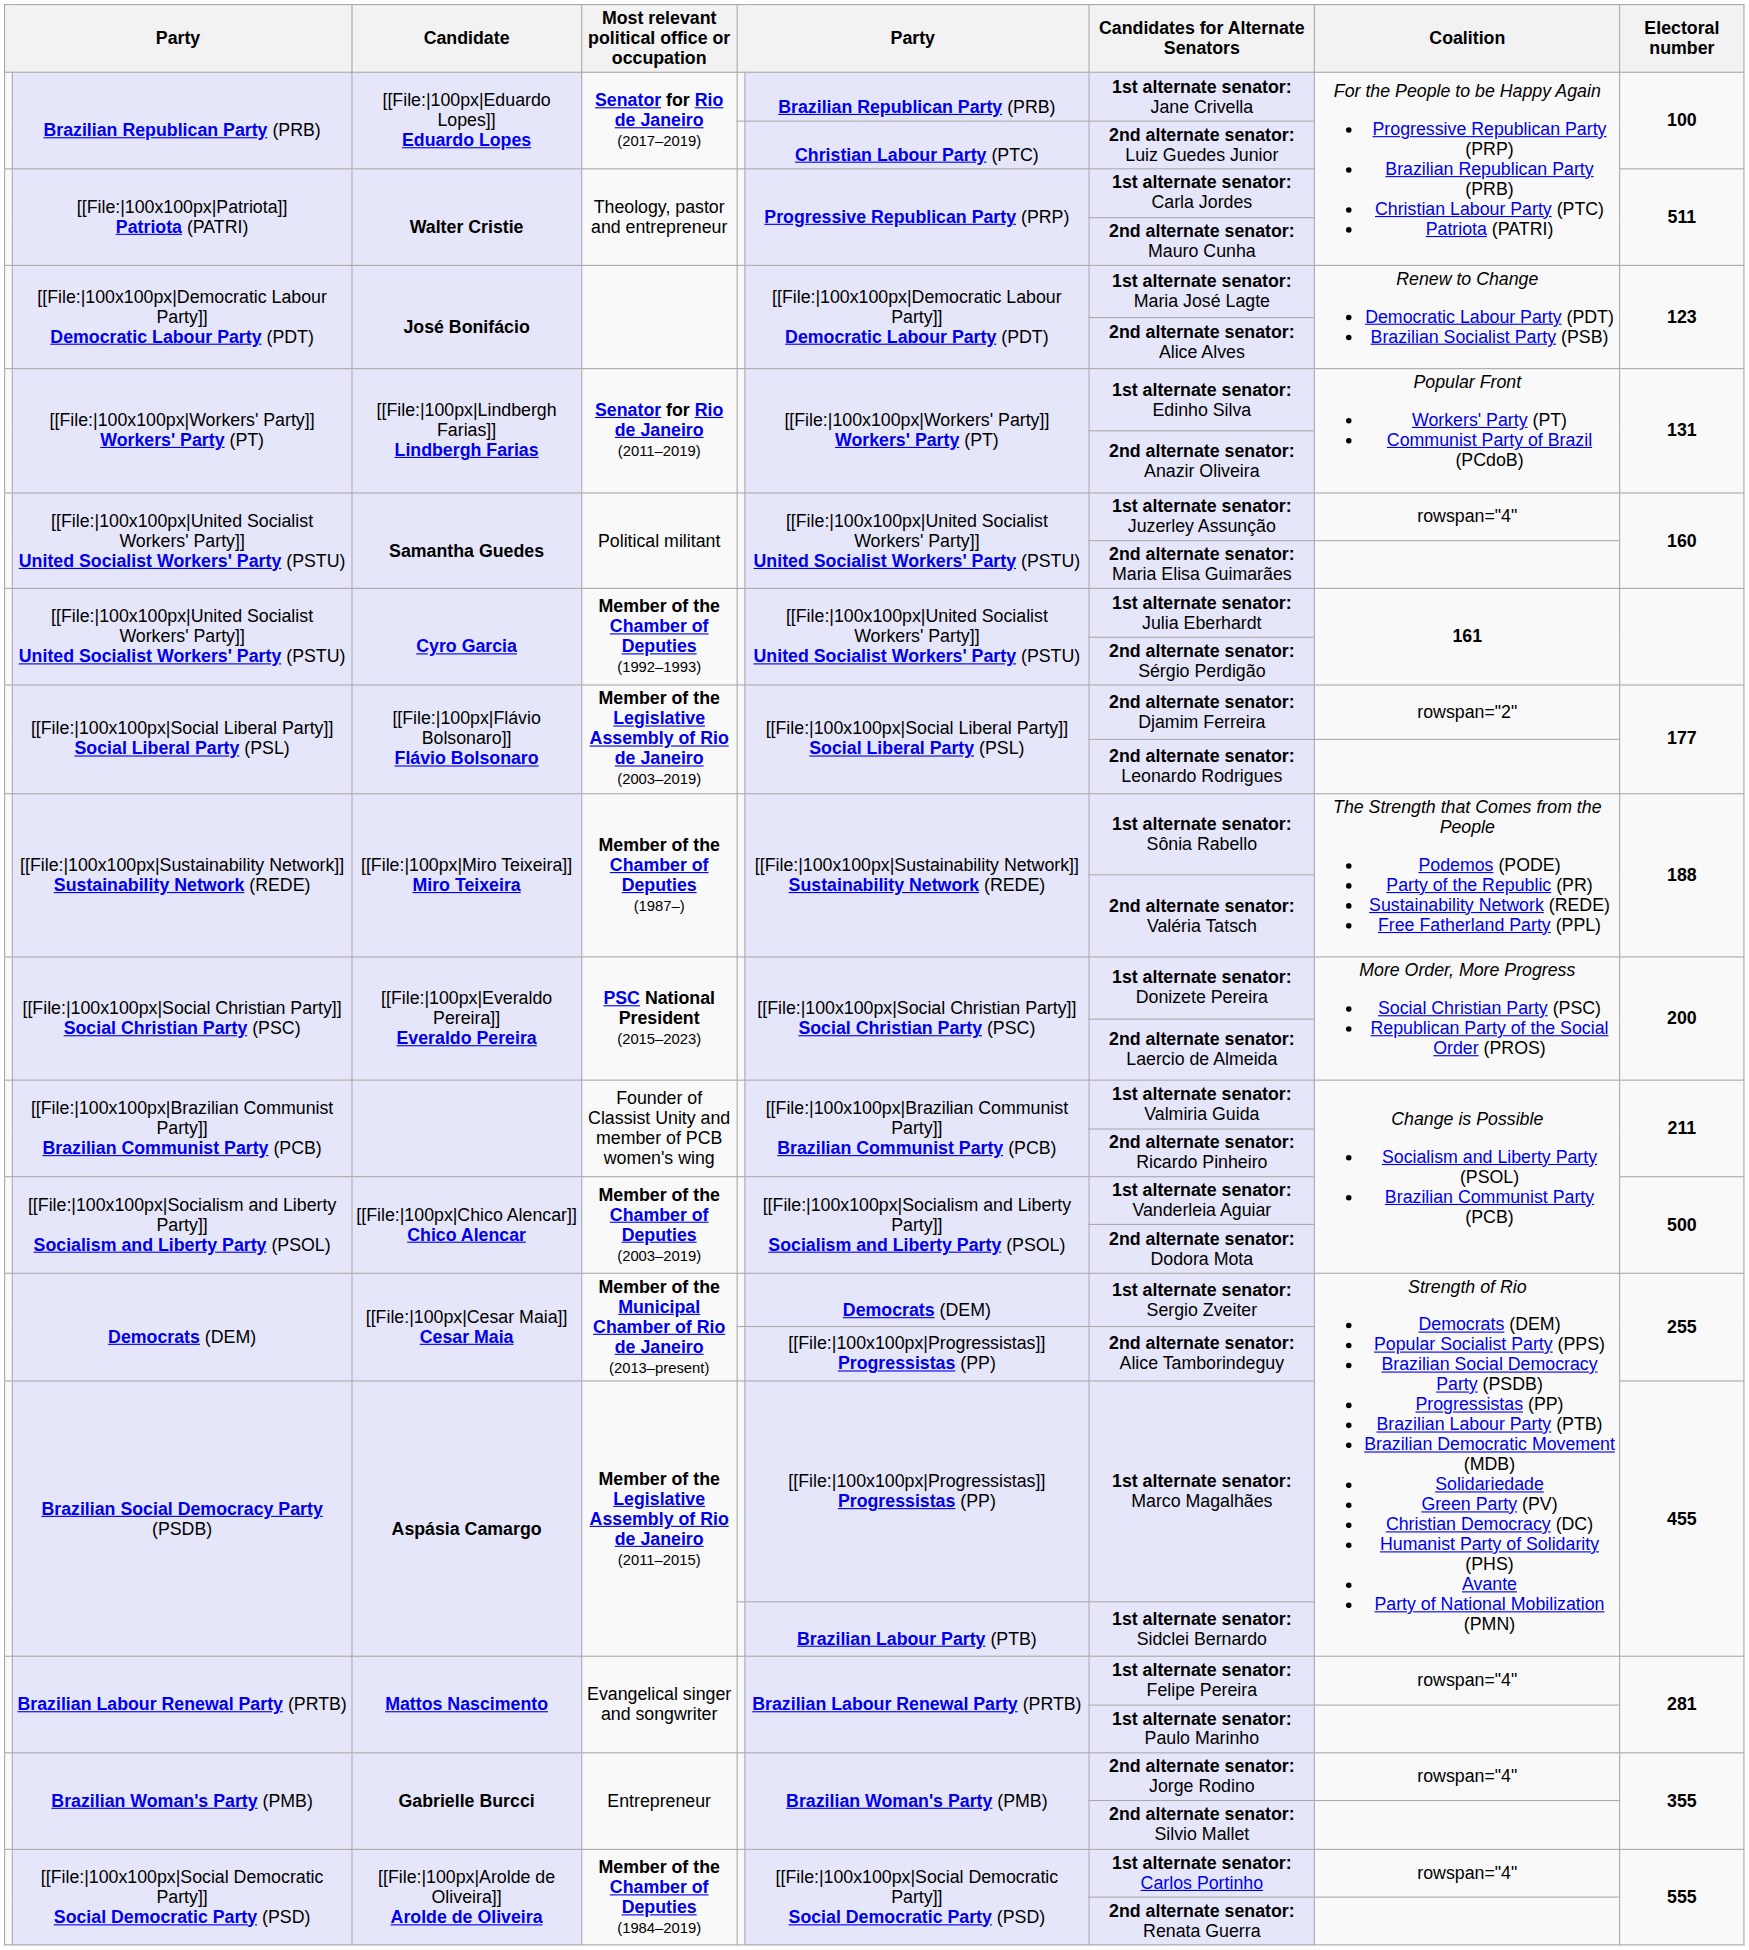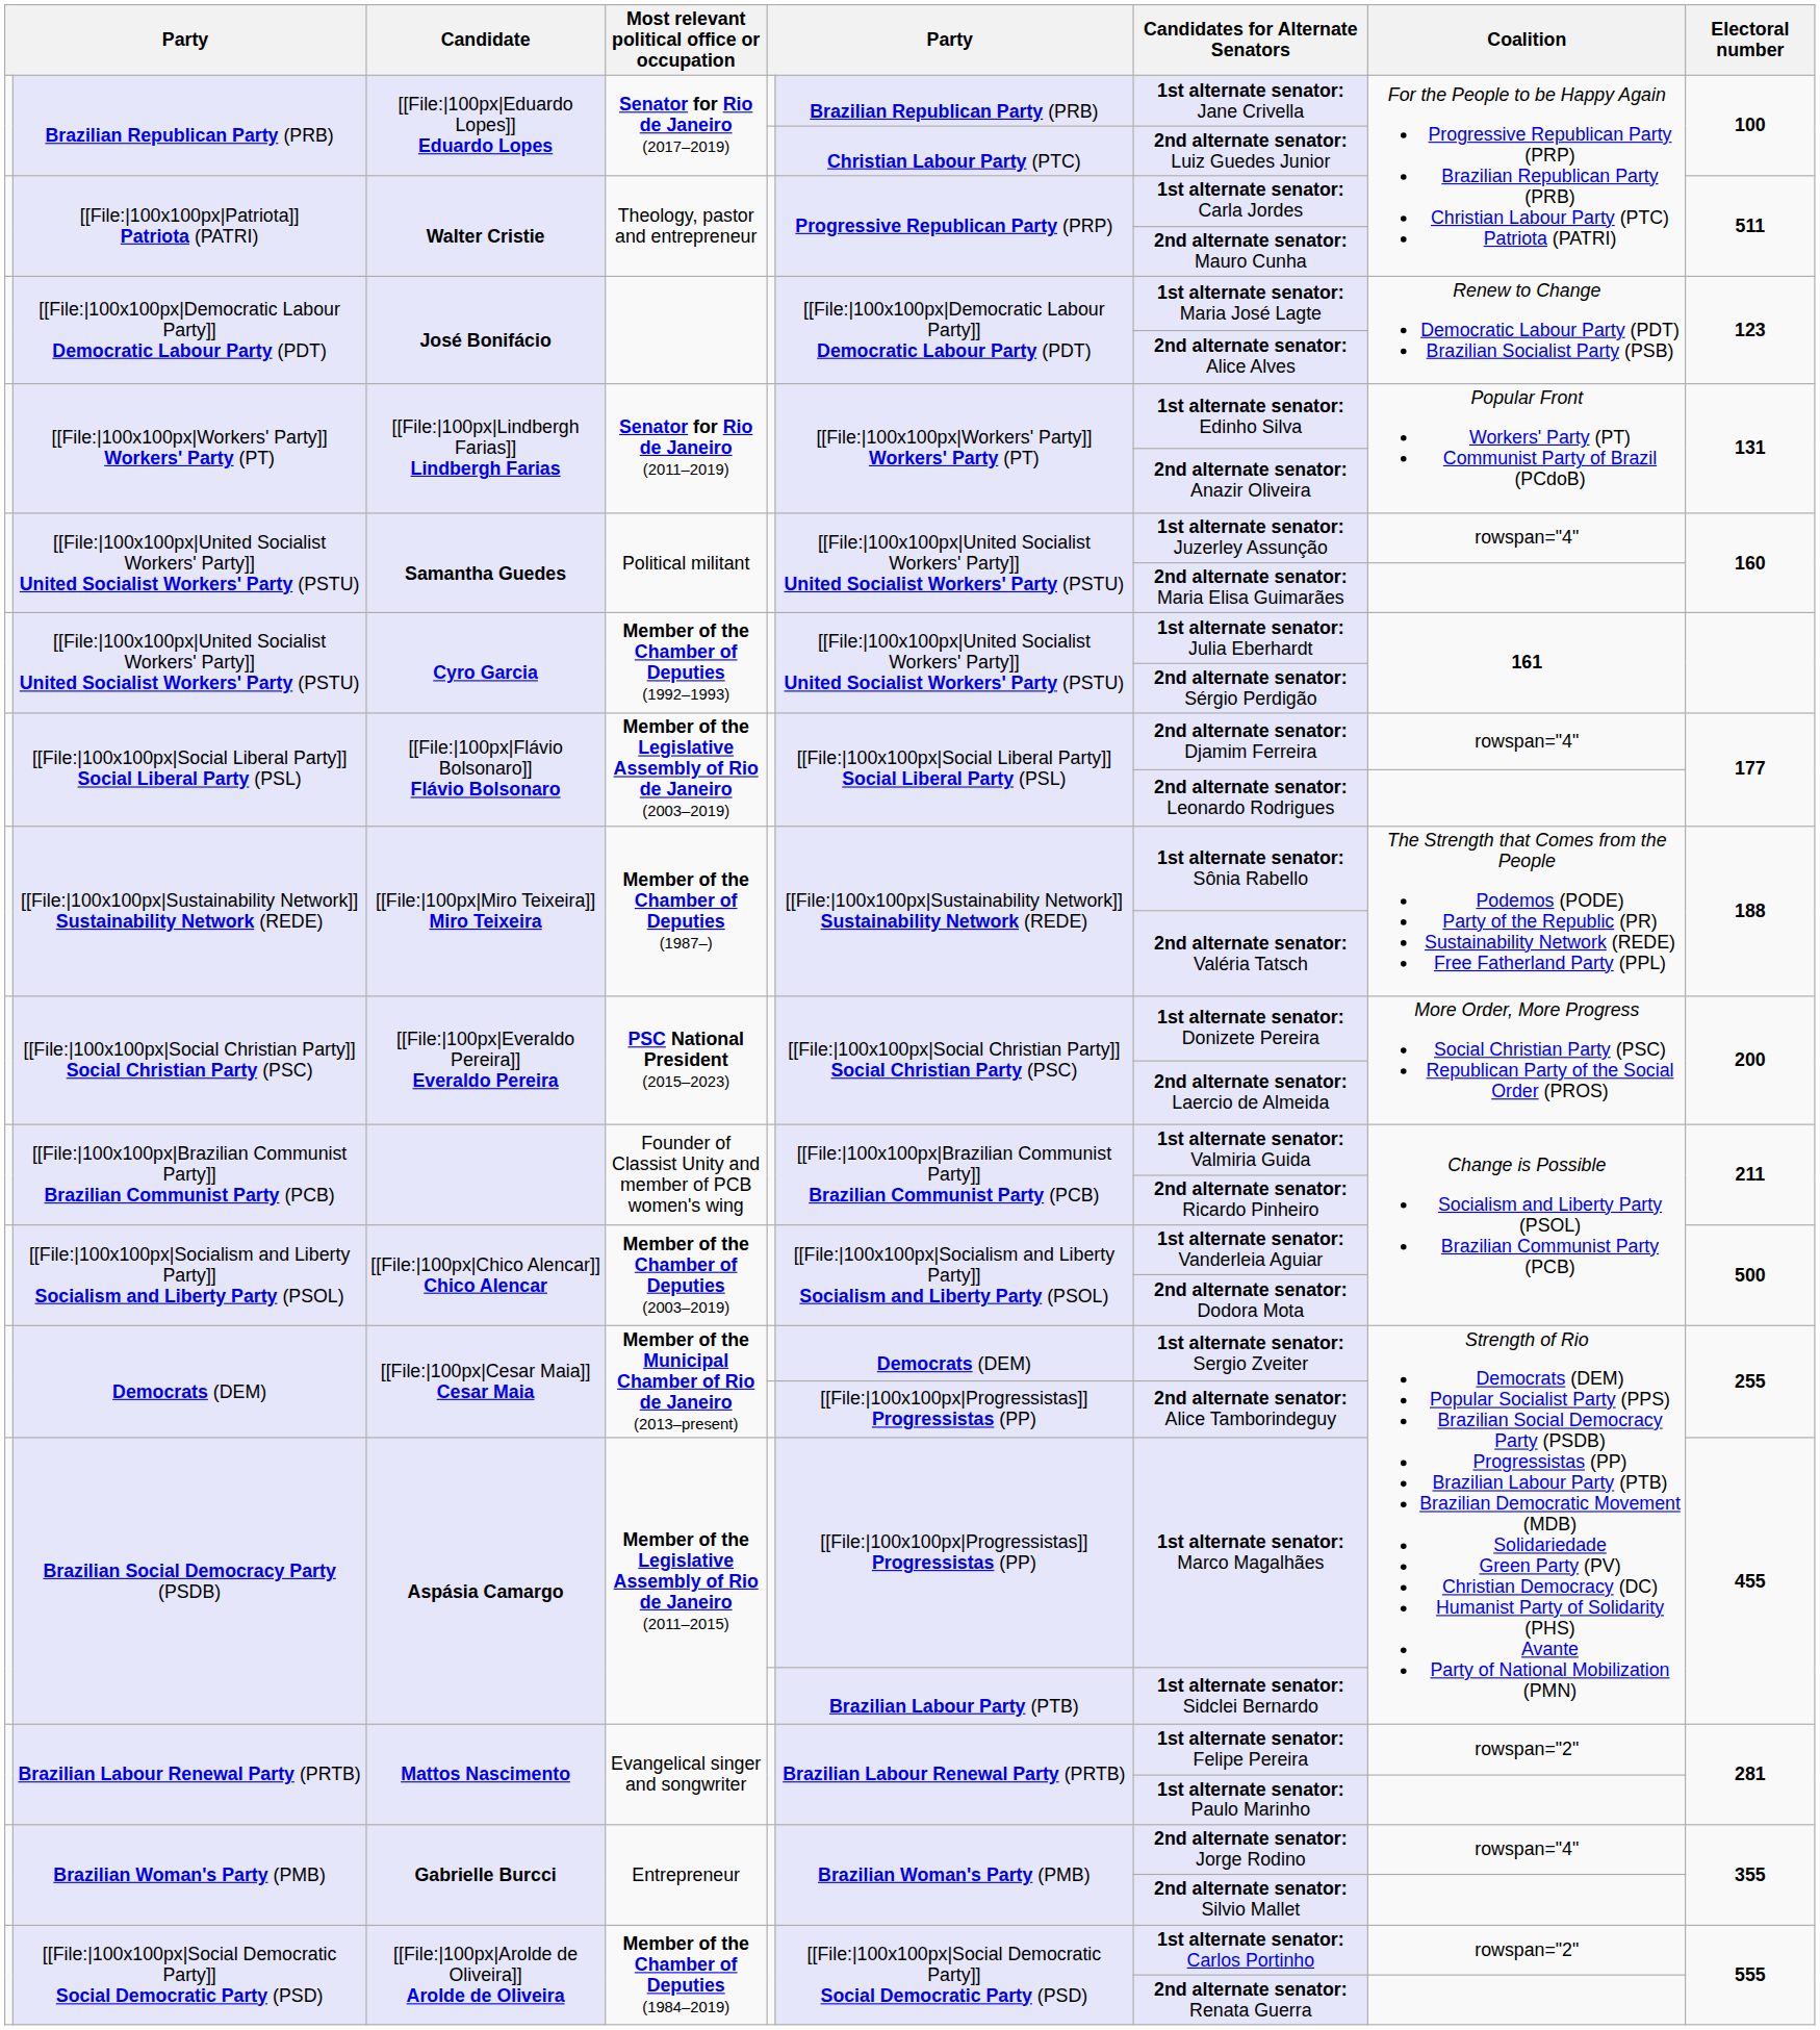row 14 | Coalition: rowspan="2" -> rowspan="4"
row 28 | Coalition: rowspan="4" -> rowspan="2"
row 32 | Coalition: rowspan="4" -> rowspan="2"
